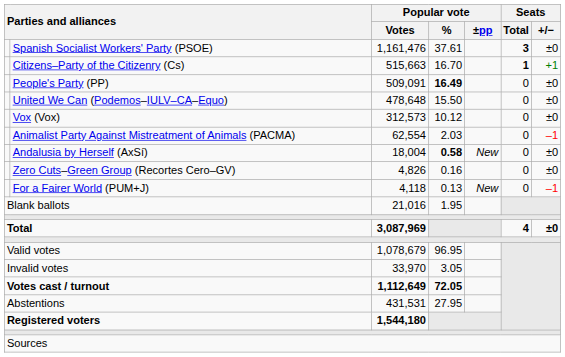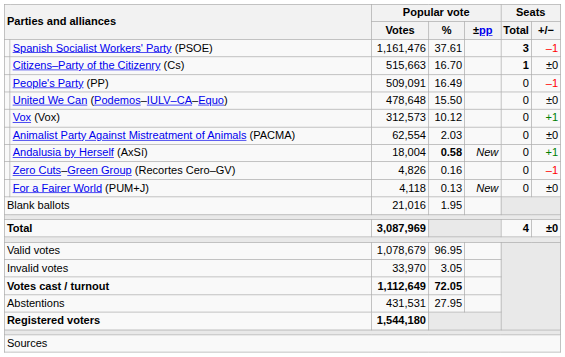Spanish Socialist Workers' Party (PSOE) | Seats / +/−: ±0 -> –1
Citizens–Party of the Citizenry (Cs) | Seats / +/−: +1 -> ±0
People's Party (PP) | Popular vote / %: bold -> normal
People's Party (PP) | Seats / +/−: ±0 -> –1
Vox (Vox) | Seats / +/−: ±0 -> +1
Animalist Party Against Mistreatment of Animals (PACMA) | Seats / +/−: –1 -> ±0
Andalusia by Herself (AxSí) | Seats / +/−: ±0 -> +1
Zero Cuts–Green Group (Recortes Cero–GV) | Seats / +/−: ±0 -> –1
For a Fairer World (PUM+J) | Seats / +/−: –1 -> ±0
